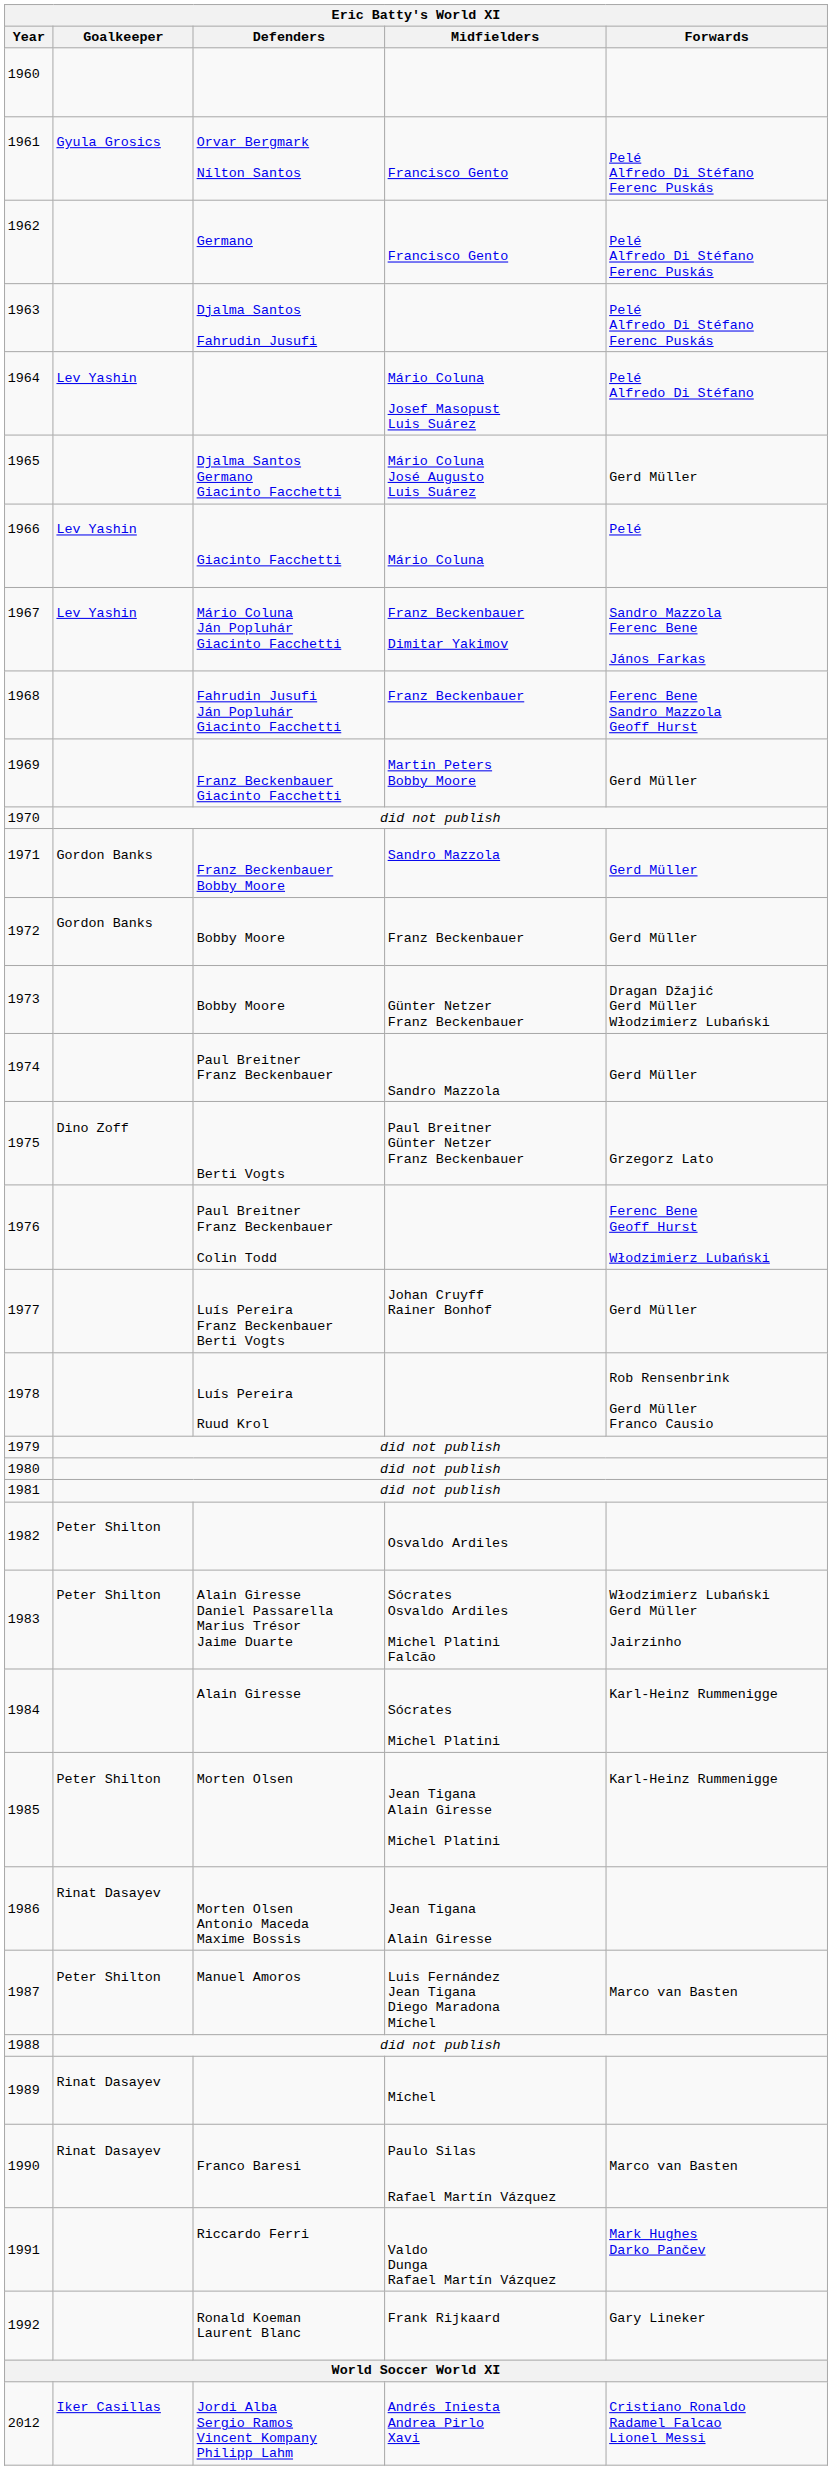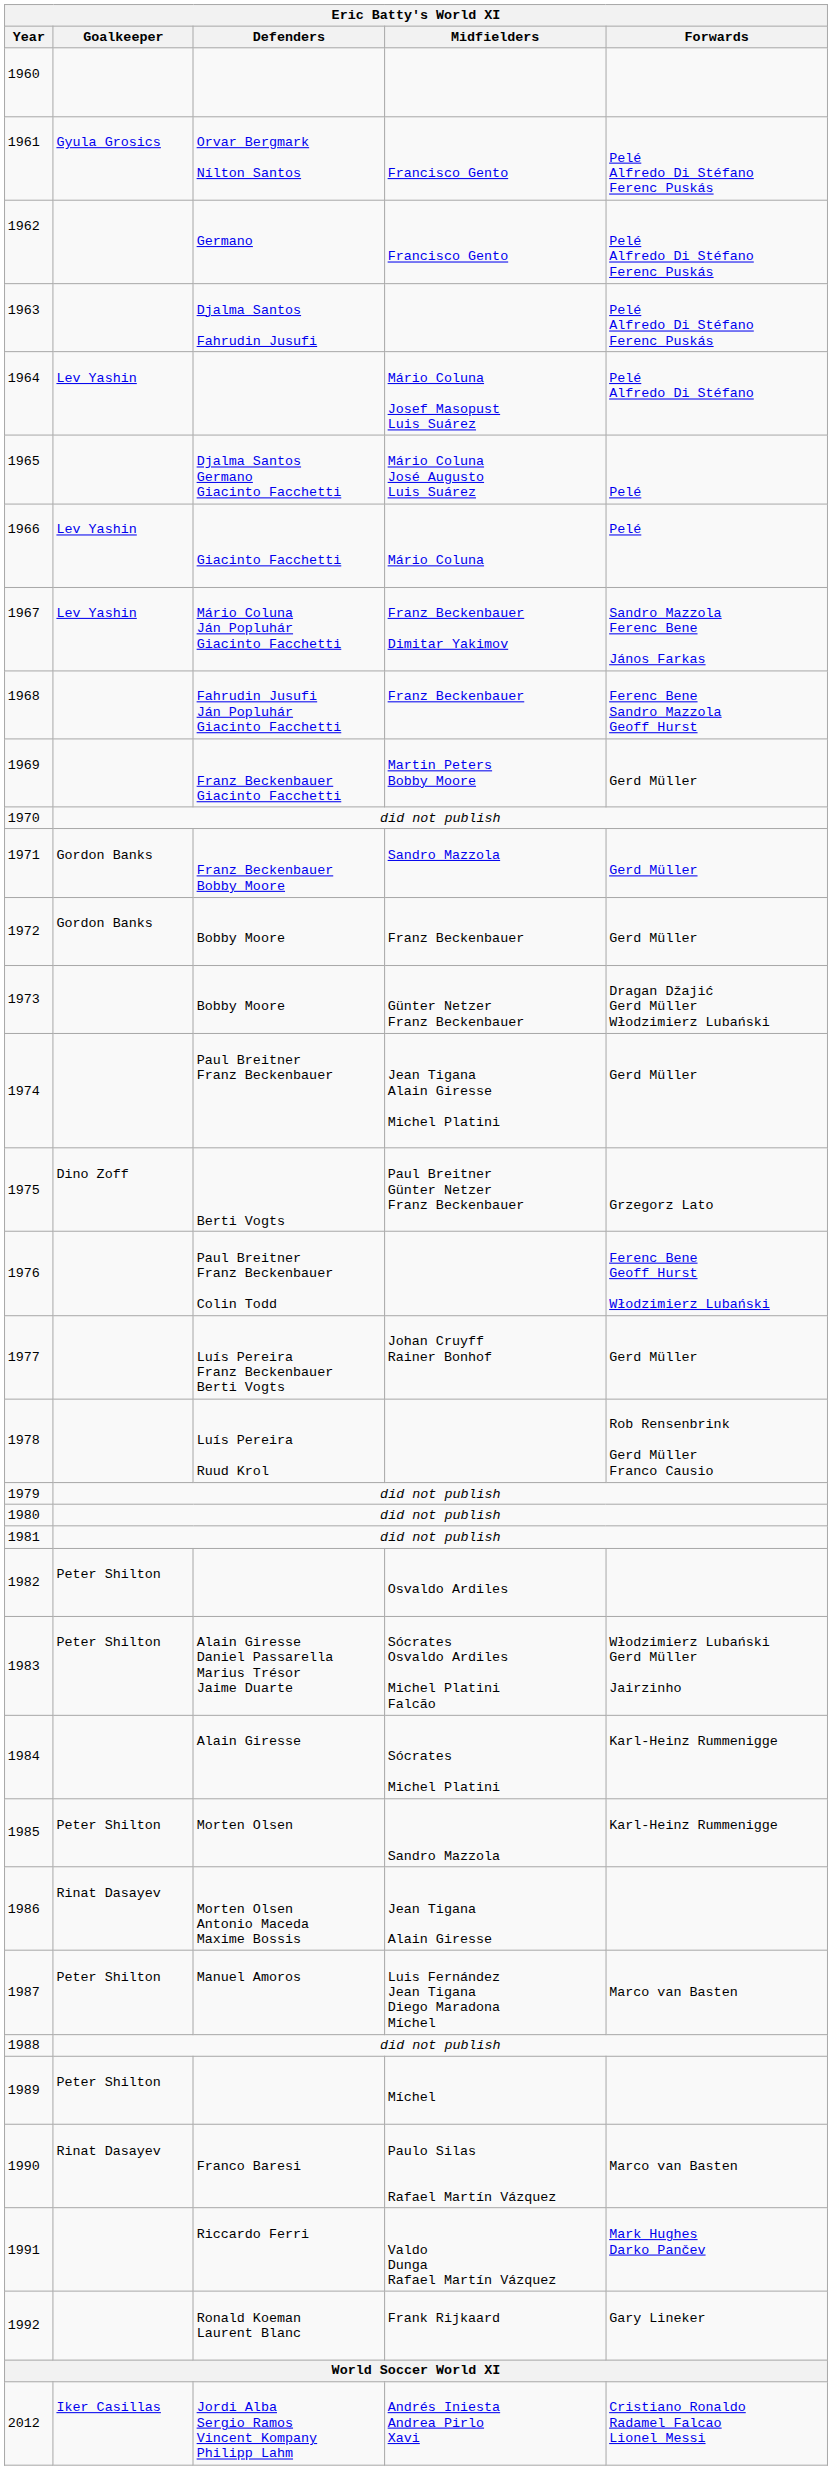1965 | Forwards: Gerd Müller -> Pelé
1974 | Midfielders: Sandro Mazzola -> Jean Tigana Alain Giresse Michel Platini
1985 | Midfielders: Jean Tigana Alain Giresse Michel Platini -> Sandro Mazzola
1989 | Goalkeeper: Rinat Dasayev -> Peter Shilton
